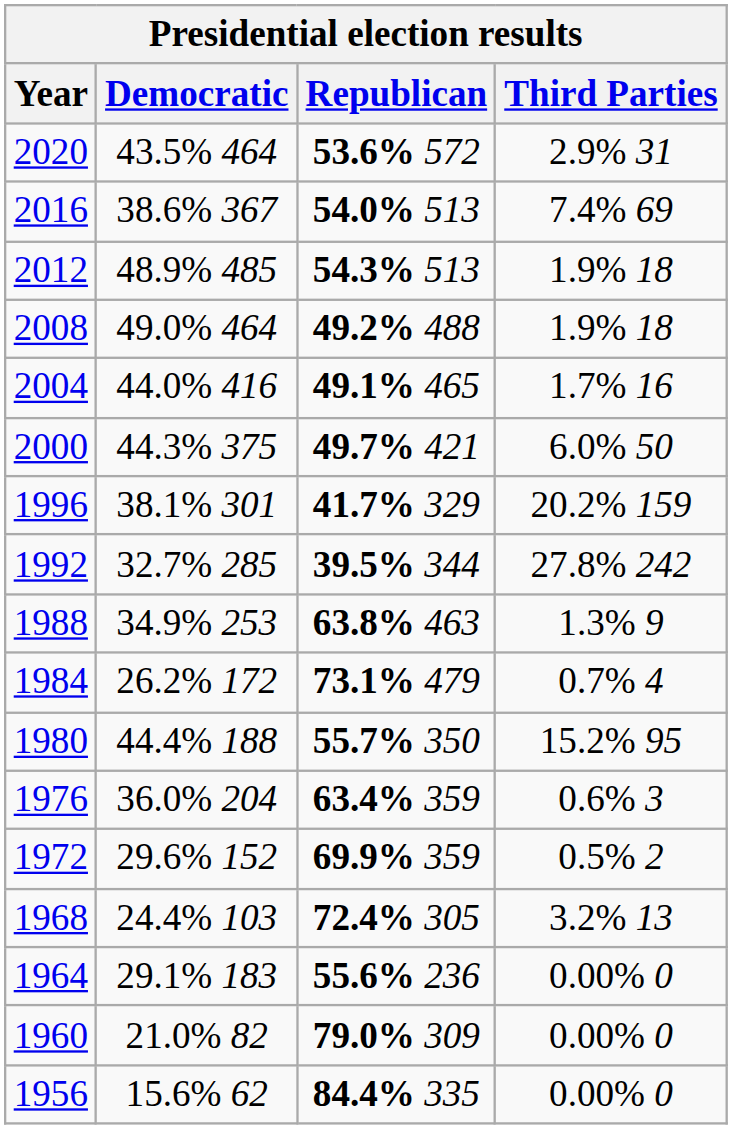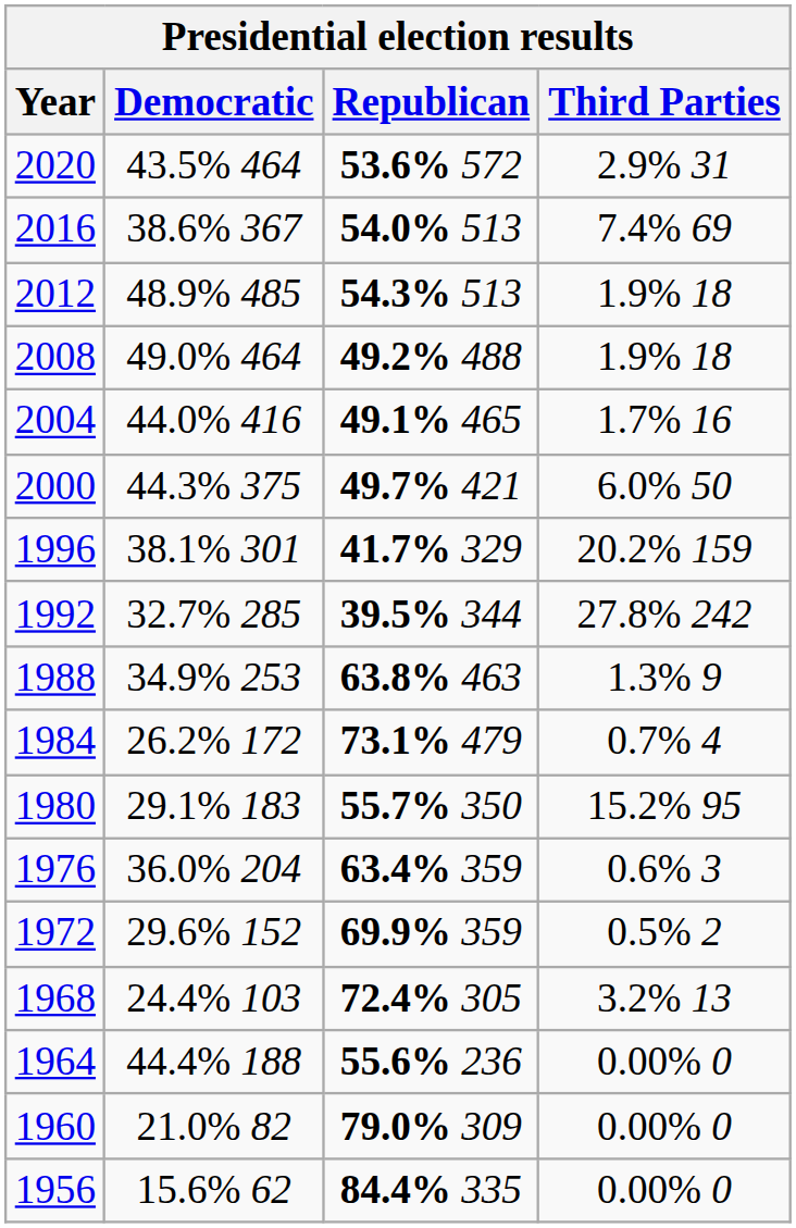1980 | Democratic: 44.4% 188 -> 29.1% 183
1964 | Democratic: 29.1% 183 -> 44.4% 188
